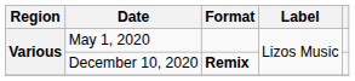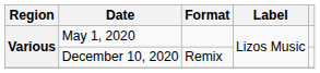December 10, 2020 | Format: bold -> normal
